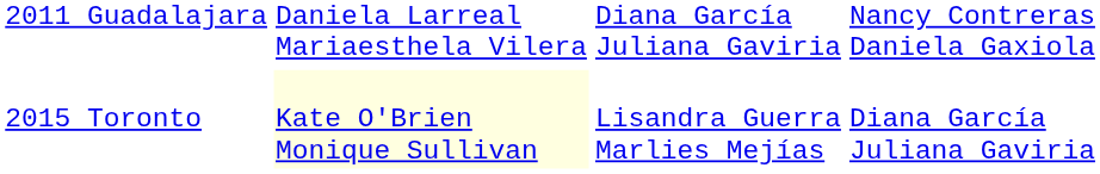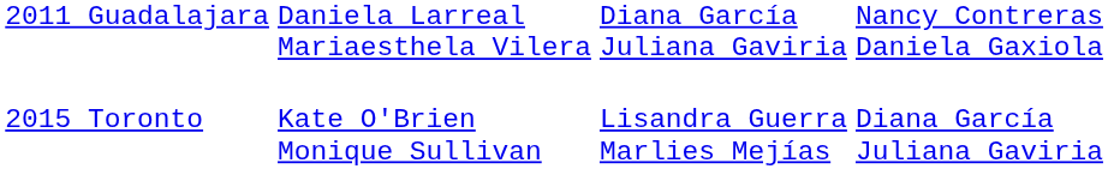2015 Toronto | column 2: lightyellow background -> no background
